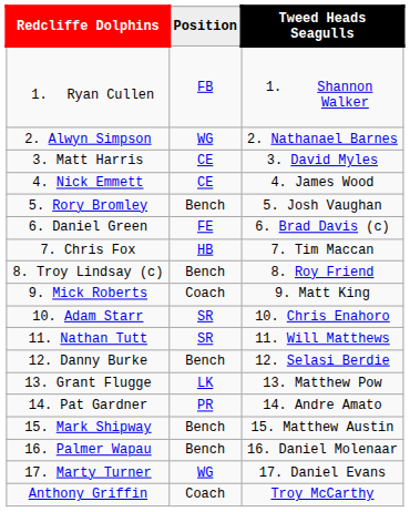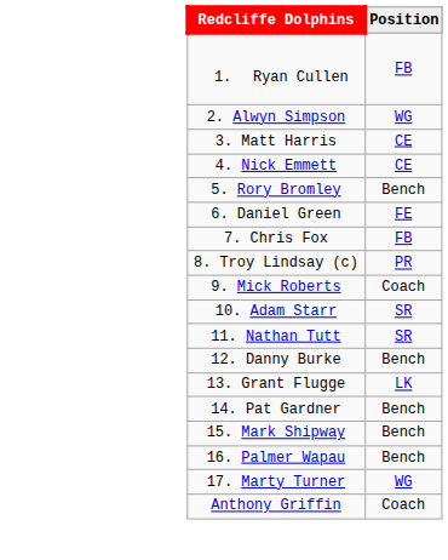- column: Tweed Heads Seagulls | Shannon Walker | 2. Nathanael Barnes | 3. David Myles | 4. James Wood | 5. Josh Vaughan | 6. Brad Davis (c) | 7. Tim Maccan | 8. Roy Friend | 9. Matt King | 10. Chris Enahoro | 11. Will Matthews | 12. Selasi Berdie | 13. Matthew Pow | 14. Andre Amato | 15. Matthew Austin | 16. Daniel Molenaar | 17. Daniel Evans | Troy McCarthy
7. Chris Fox | Position: HB -> FB
8. Troy Lindsay (c) | Position: Bench -> PR
14. Pat Gardner | Position: PR -> Bench
